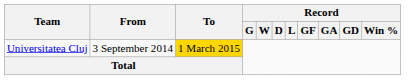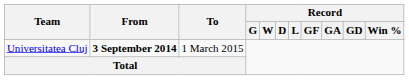Universitatea Cluj | From: normal -> bold
Universitatea Cluj | To: gold background -> no background
